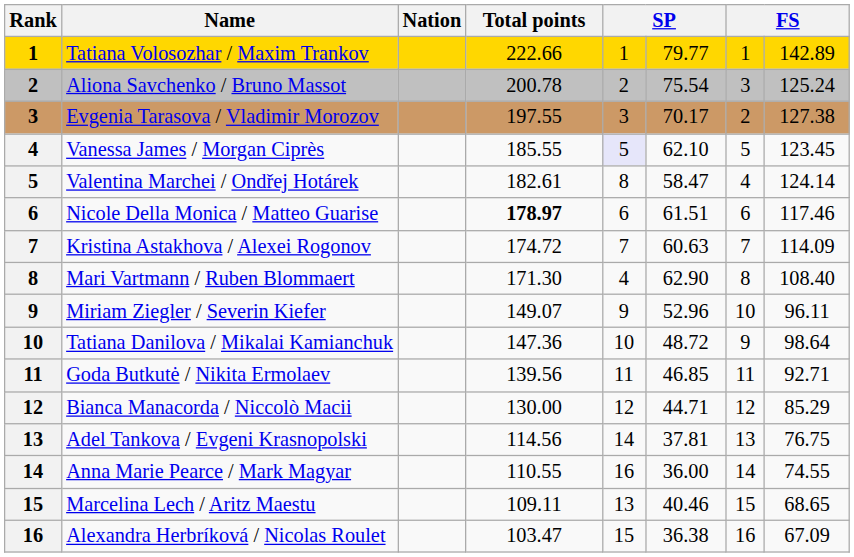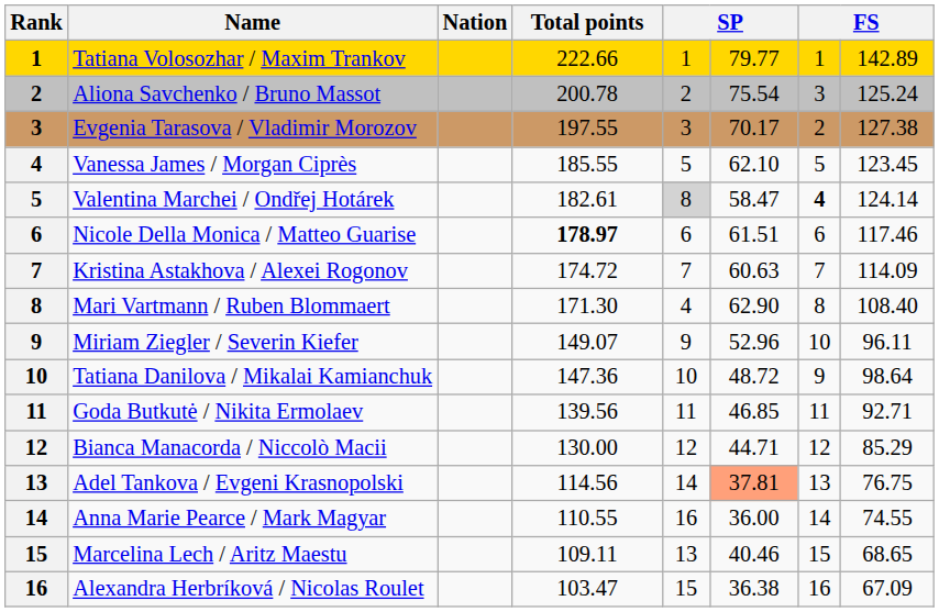Vanessa James / Morgan Ciprès | column 5: lavender background -> no background
Valentina Marchei / Ondřej Hotárek | column 5: no background -> lightgrey background
Valentina Marchei / Ondřej Hotárek | column 7: normal -> bold
Adel Tankova / Evgeni Krasnopolski | column 6: no background -> lightsalmon background
